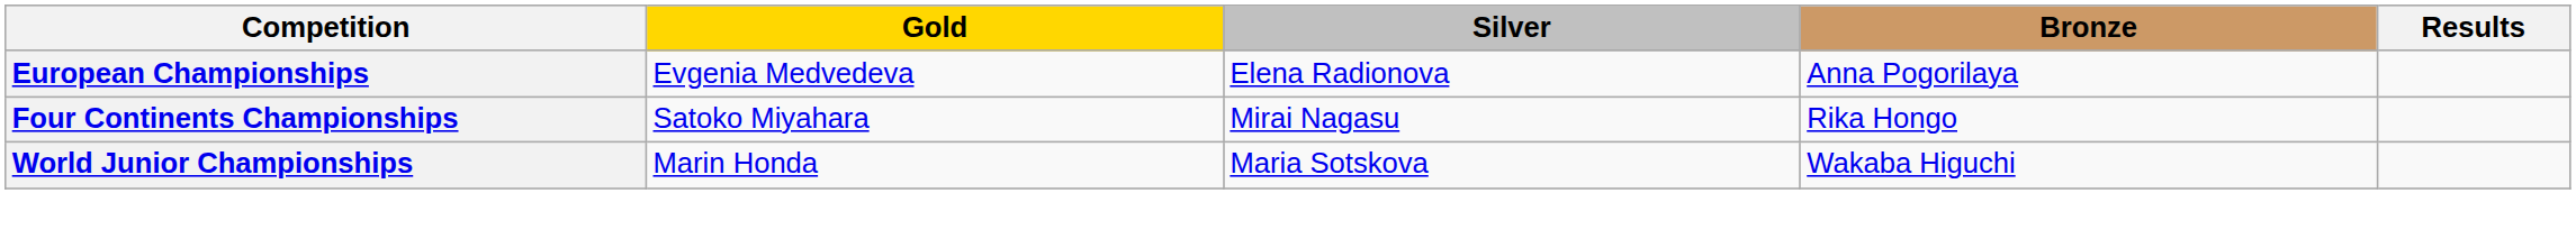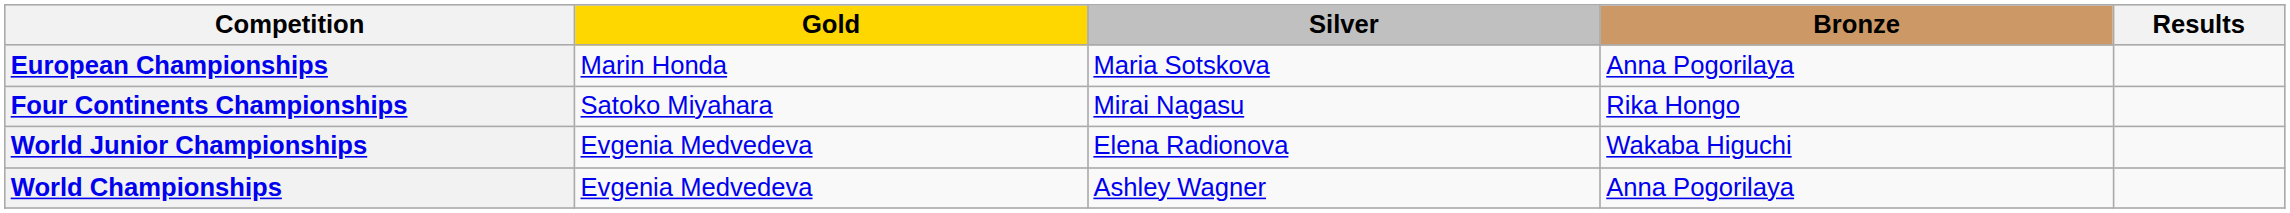European Championships | Gold: Evgenia Medvedeva -> Marin Honda
European Championships | Silver: Elena Radionova -> Maria Sotskova
World Junior Championships | Gold: Marin Honda -> Evgenia Medvedeva
World Junior Championships | Silver: Maria Sotskova -> Elena Radionova
+ row: World Championships | Evgenia Medvedeva | Ashley Wagner | Anna Pogorilaya
